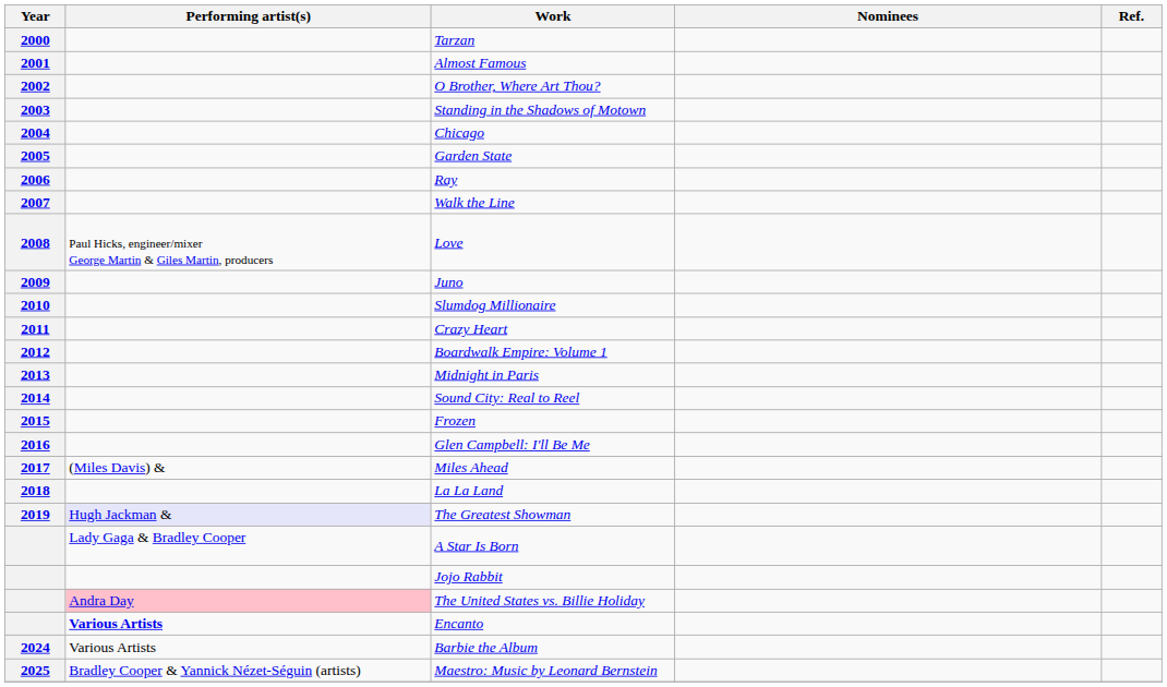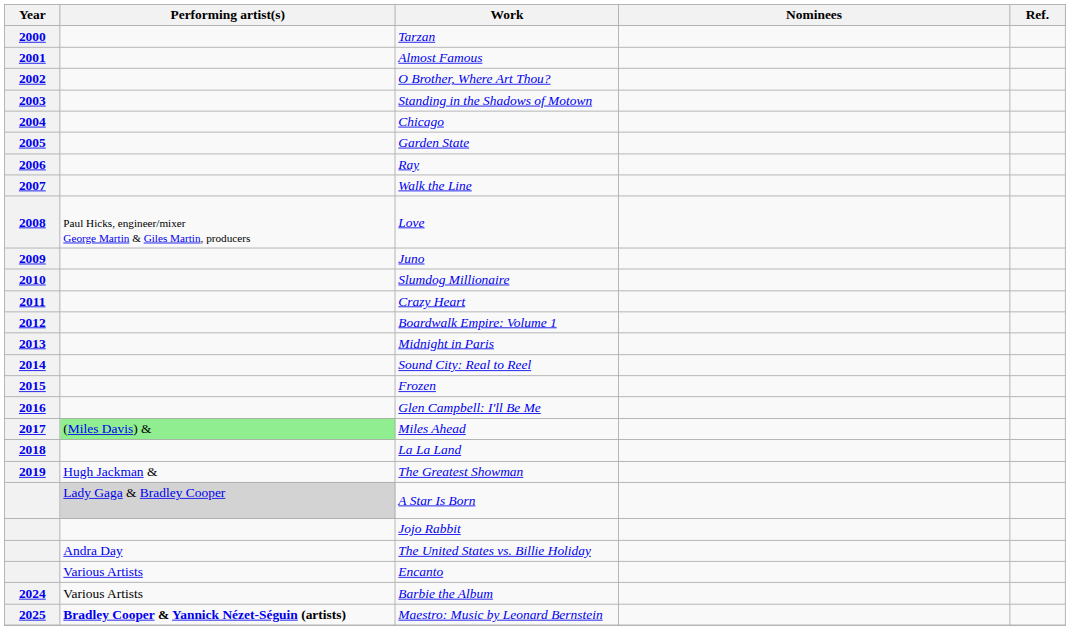Miles Ahead | Performing artist(s): no background -> lightgreen background
The Greatest Showman | Performing artist(s): lavender background -> no background
A Star Is Born | Performing artist(s): no background -> lightgrey background
The United States vs. Billie Holiday | Performing artist(s): pink background -> no background
Encanto | Performing artist(s): bold -> normal
Maestro: Music by Leonard Bernstein | Performing artist(s): normal -> bold
